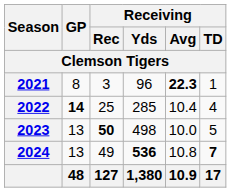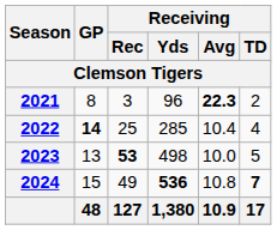2021 | Receiving / TD: 1 -> 2
2023 | Receiving / Rec: 50 -> 53
2024 | GP: 13 -> 15
